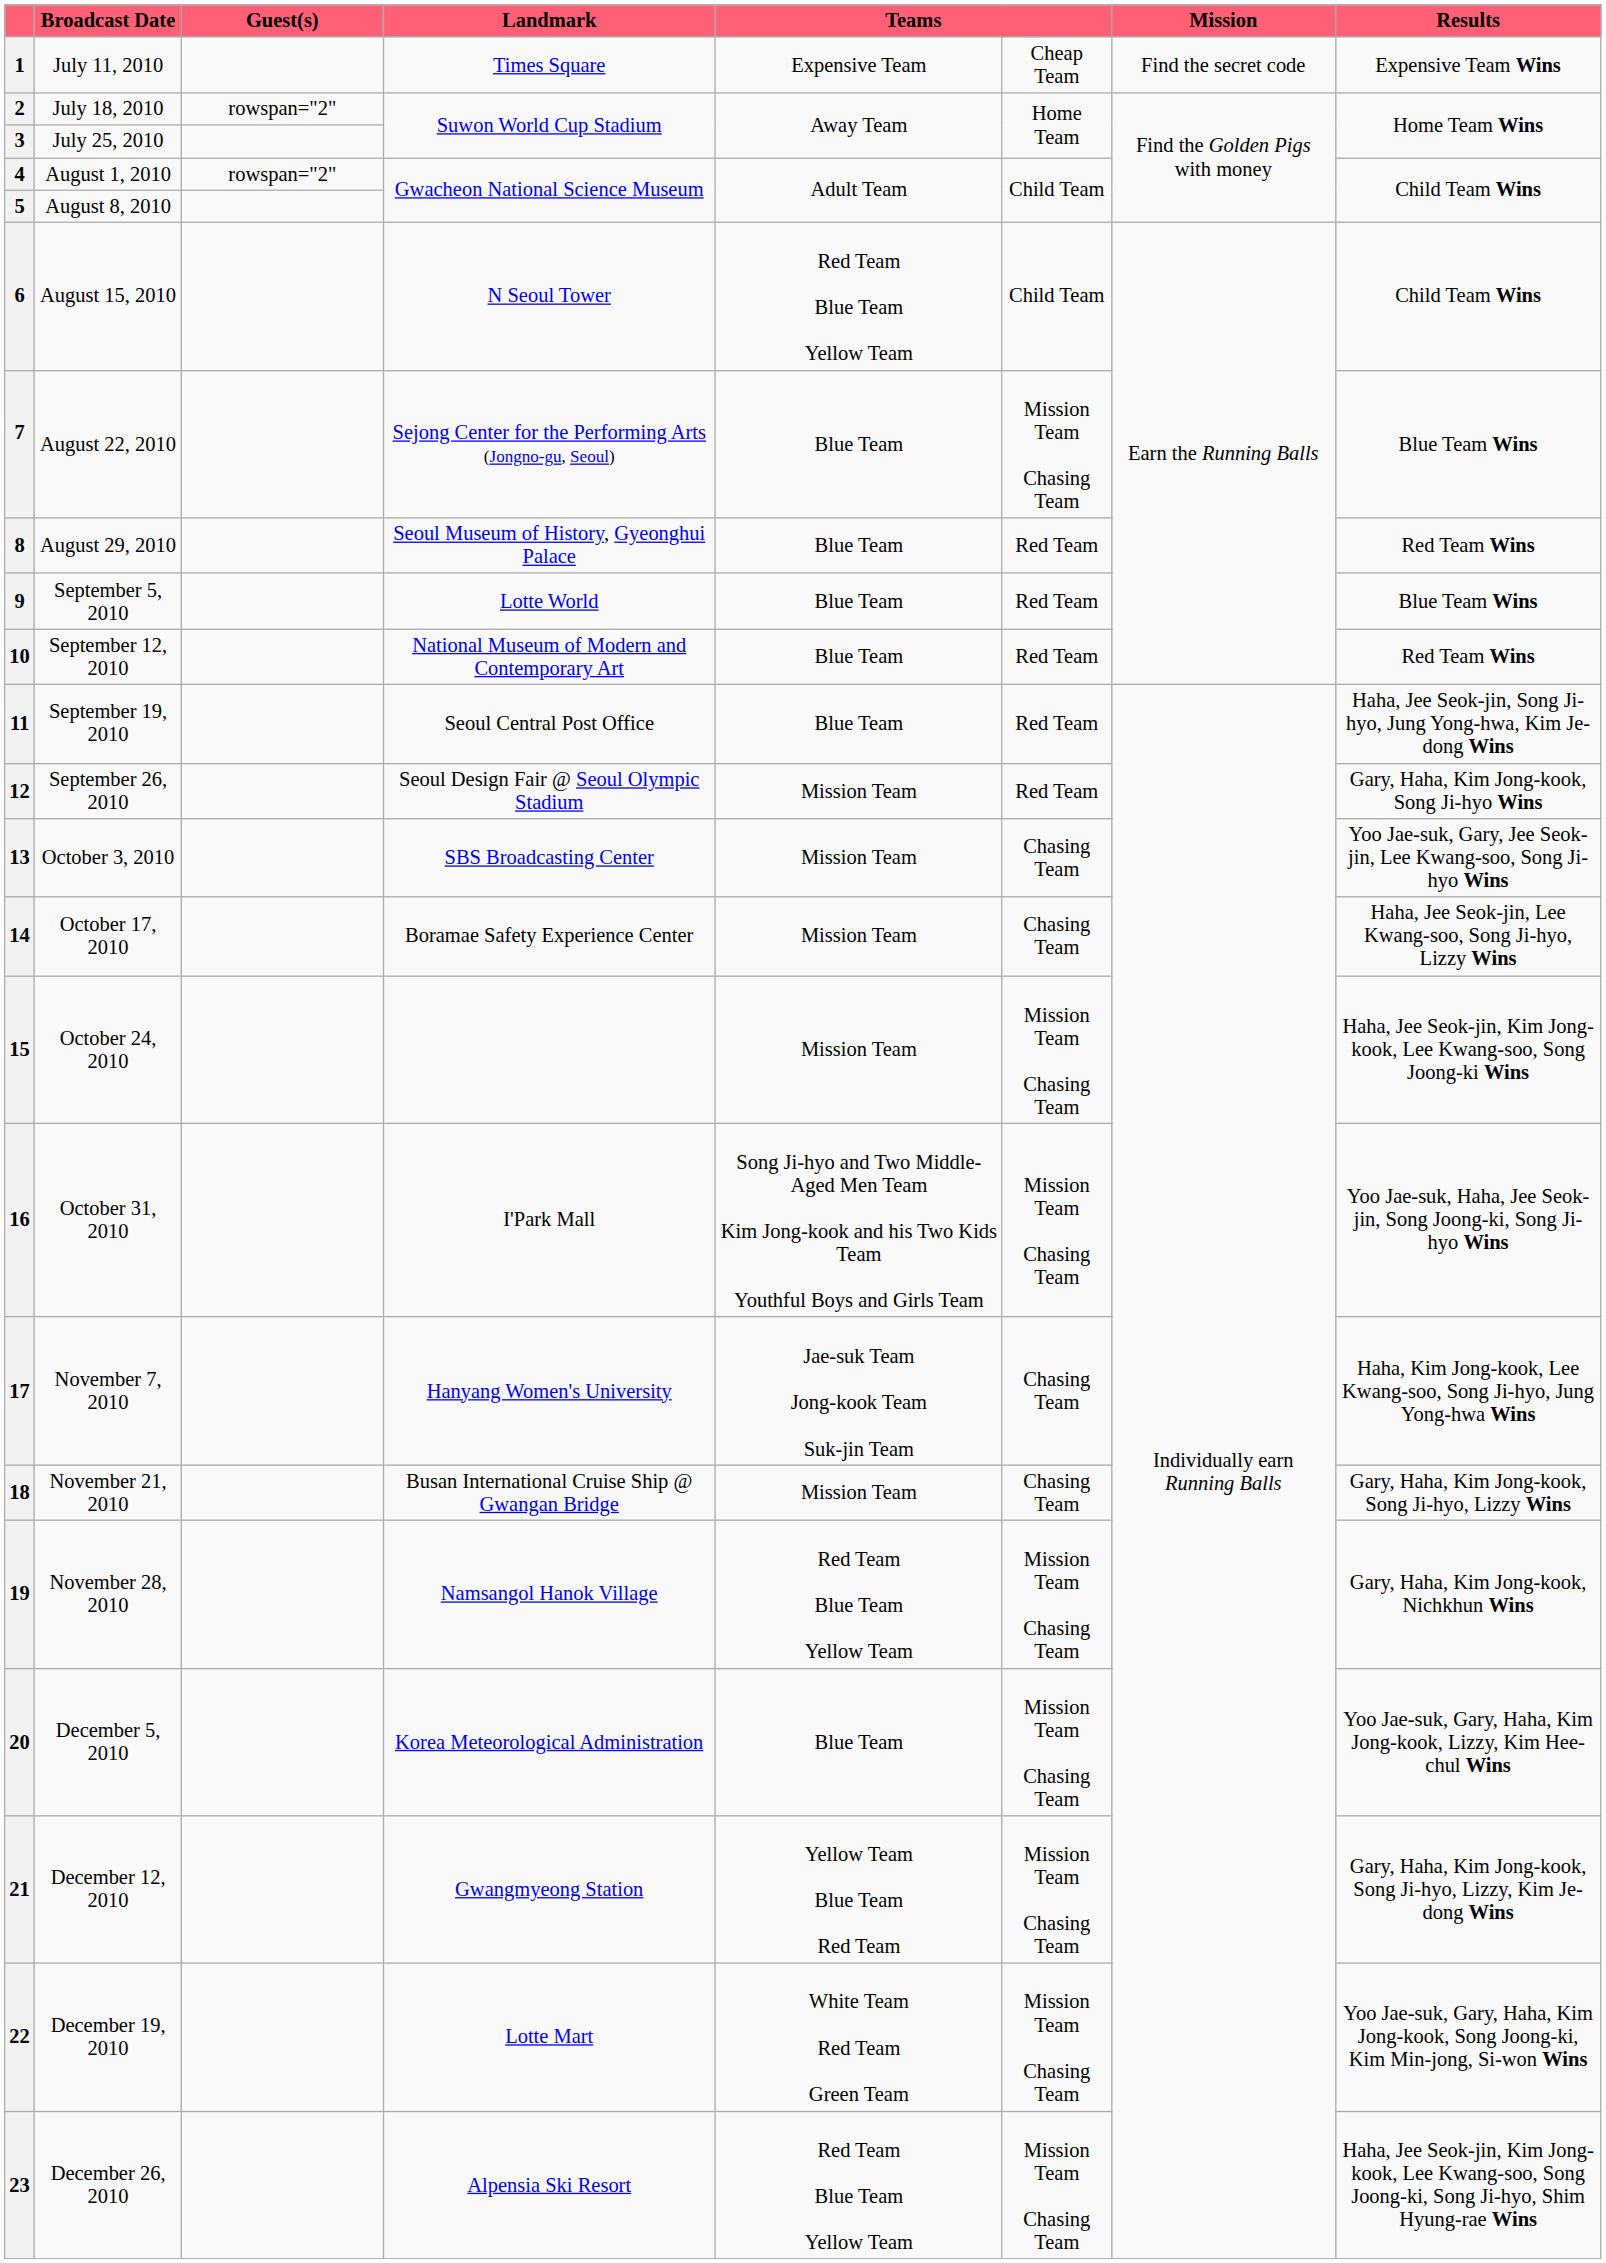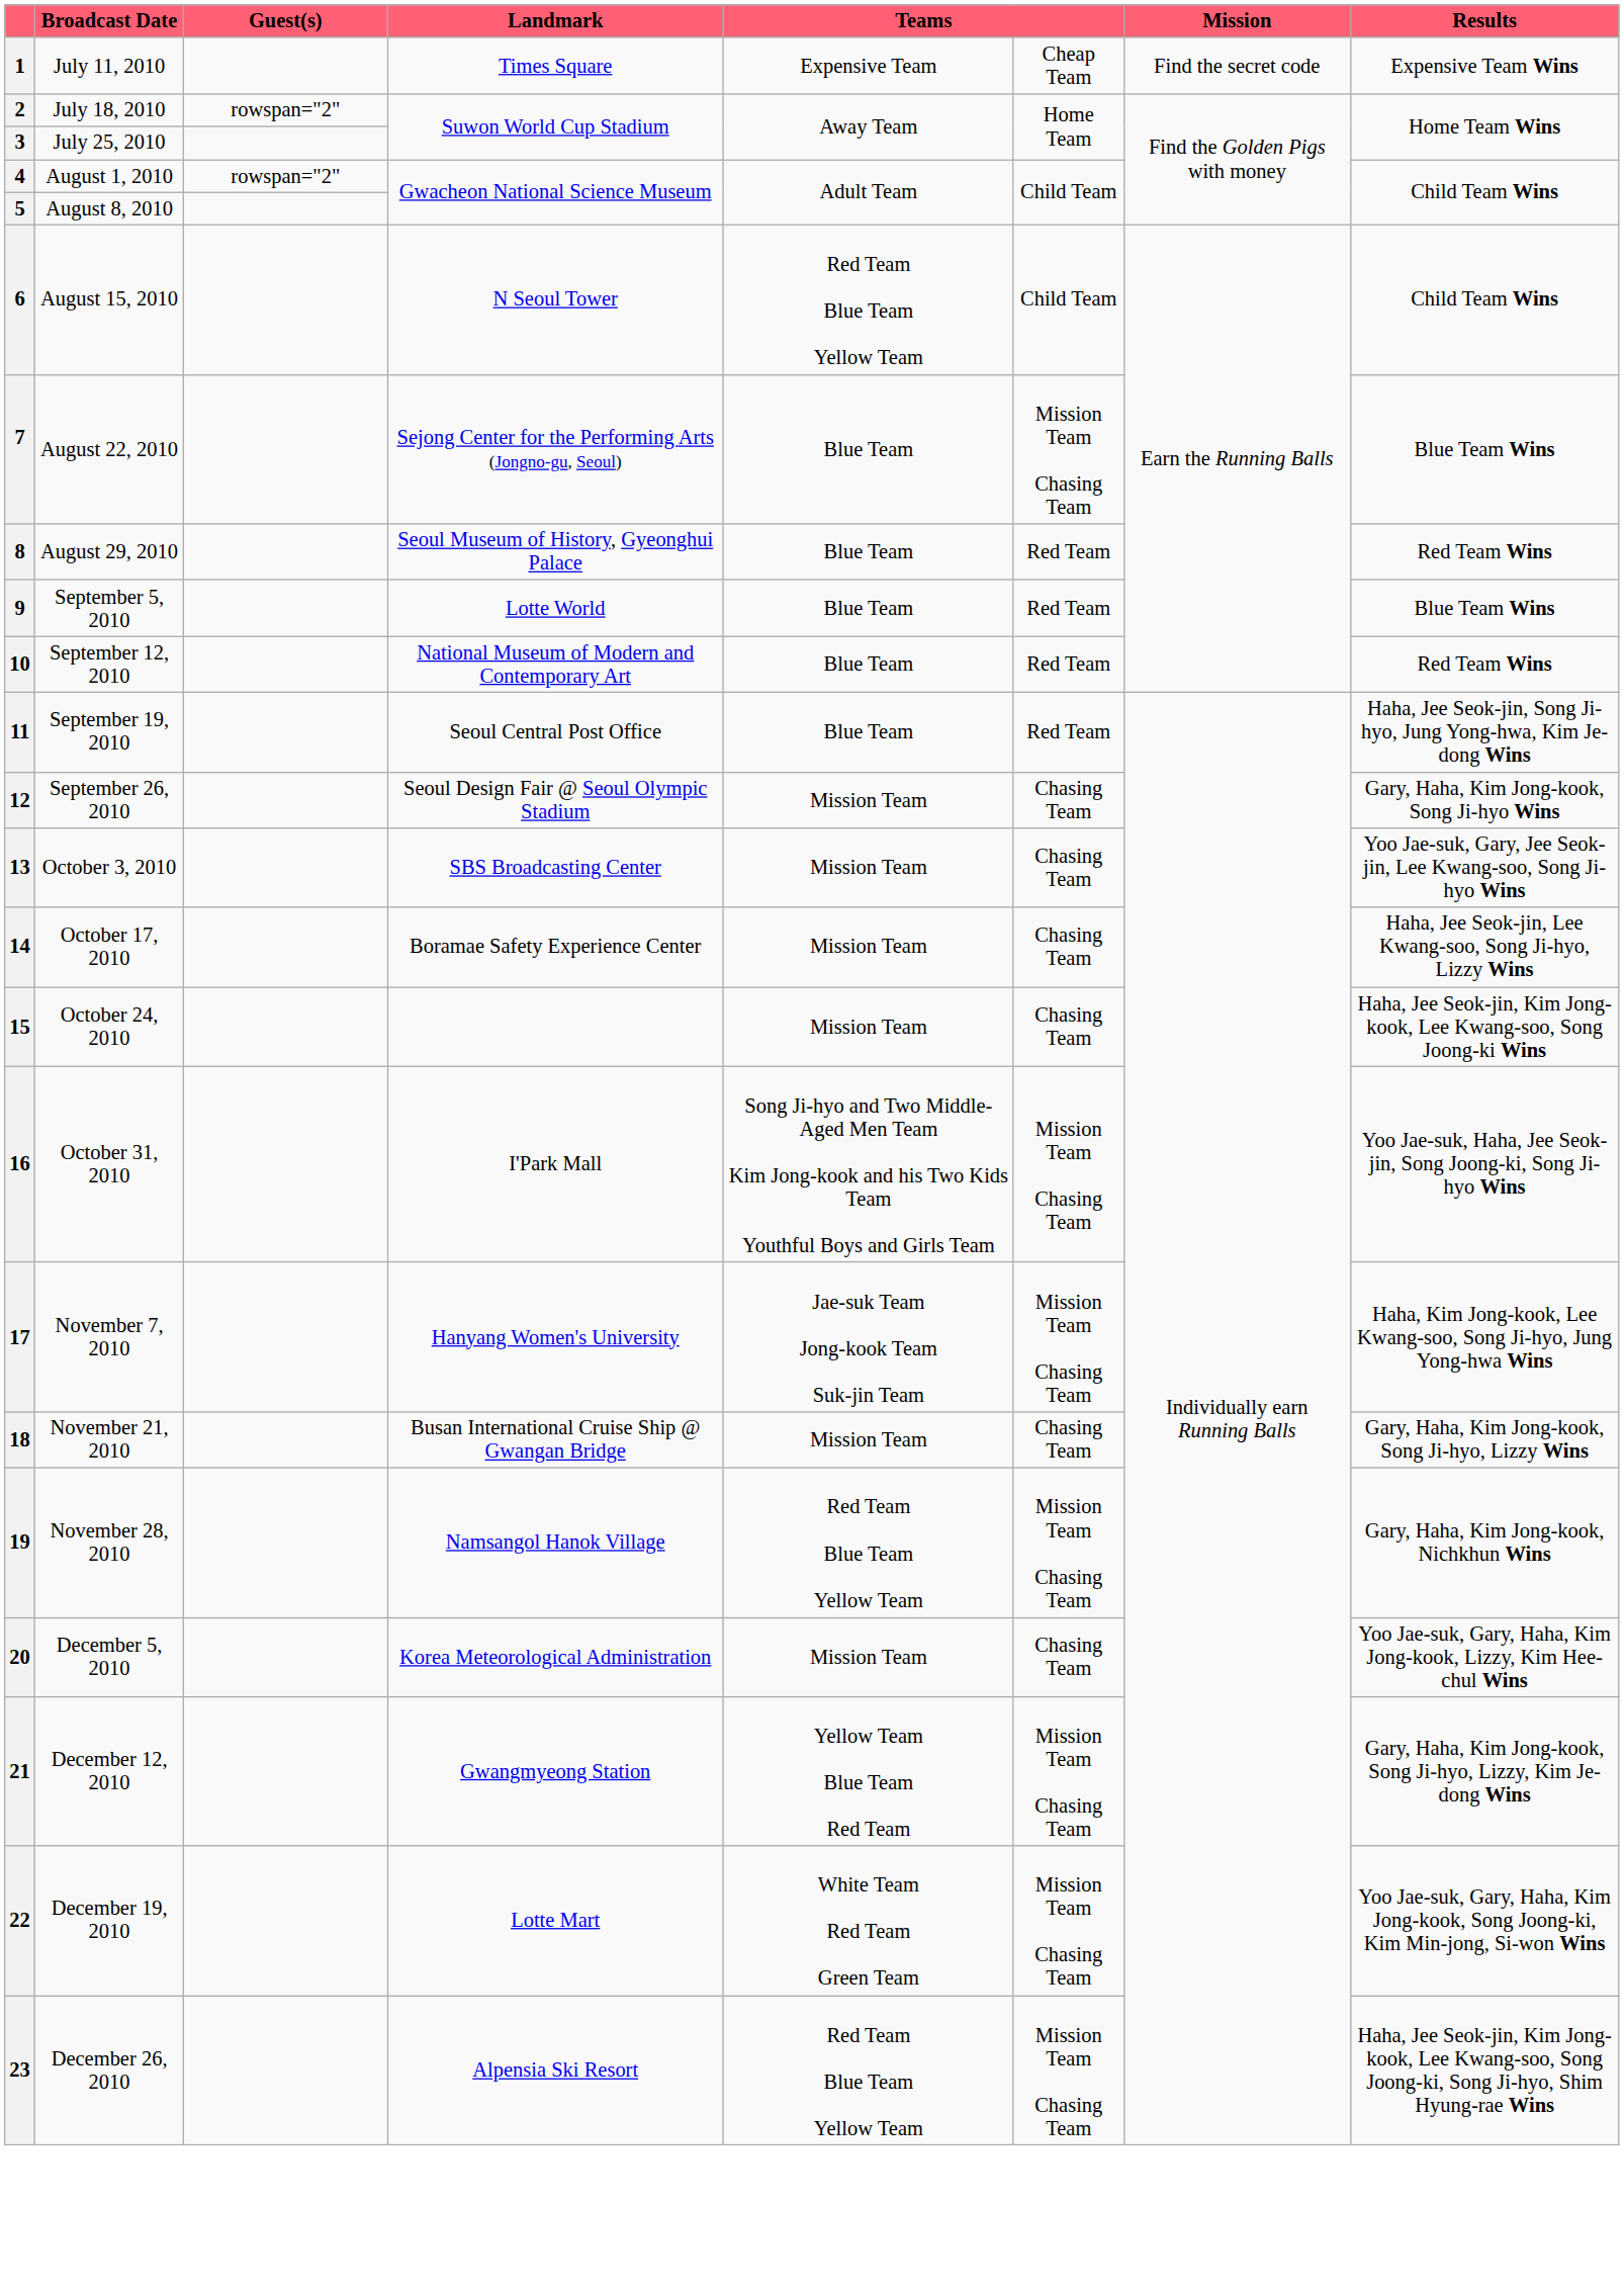12 | column 6: Red Team -> Chasing Team
15 | column 6: Mission Team Chasing Team -> Chasing Team
17 | column 6: Chasing Team -> Mission Team Chasing Team
20 | column 5: Blue Team -> Mission Team
20 | column 6: Mission Team Chasing Team -> Chasing Team
